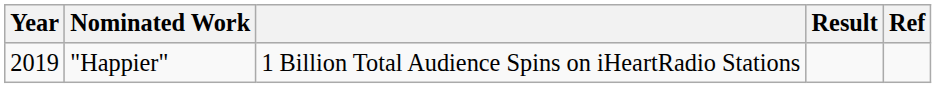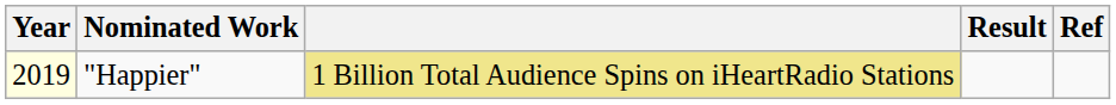row 2 | Year: no background -> lightyellow background
row 2 | column 3: no background -> khaki background
